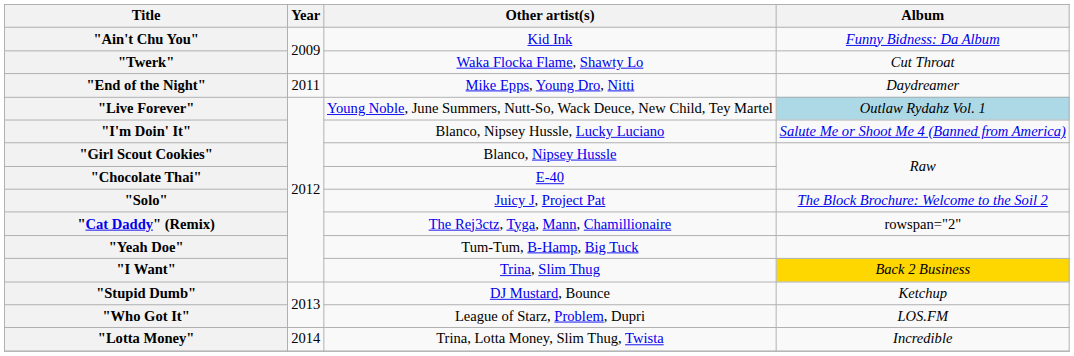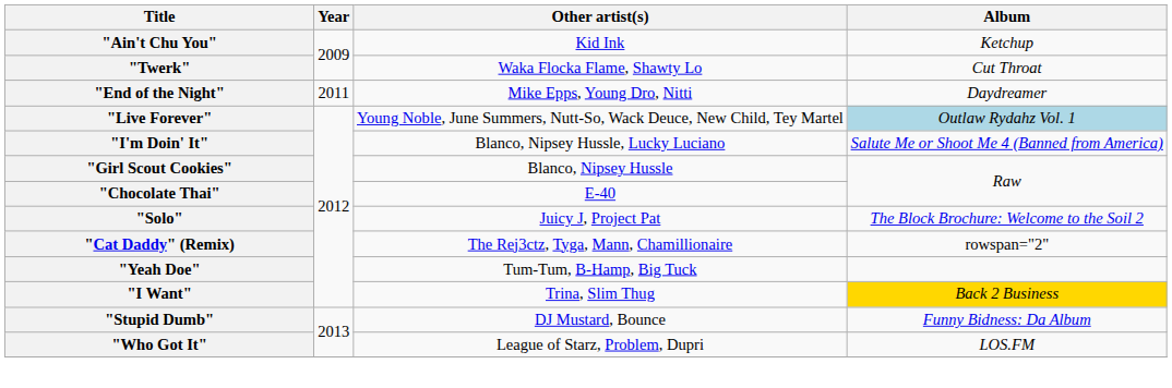"Ain't Chu You" | Album: Funny Bidness: Da Album -> Ketchup
"Stupid Dumb" | Album: Ketchup -> Funny Bidness: Da Album
- row: "Lotta Money" | 2014 | Trina, Lotta Money, Slim Thug, Twista | Incredible
